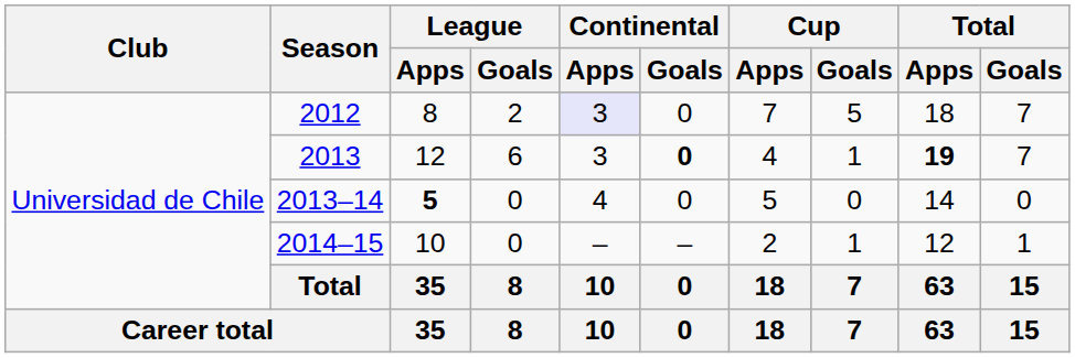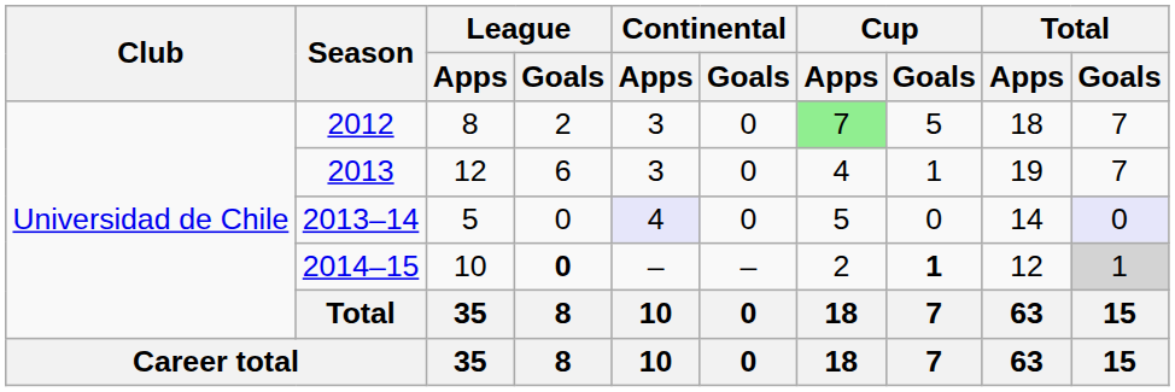2012 | Continental / Apps: lavender background -> no background
2012 | Cup / Apps: no background -> lightgreen background
2013 | Continental / Goals: bold -> normal
2013 | Total / Apps: bold -> normal
2013–14 | League / Apps: bold -> normal
2013–14 | Continental / Apps: no background -> lavender background
2013–14 | Total / Goals: no background -> lavender background
2014–15 | League / Goals: normal -> bold
2014–15 | Cup / Goals: normal -> bold
2014–15 | Total / Goals: no background -> lightgrey background
